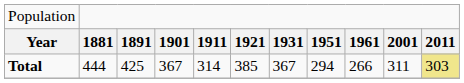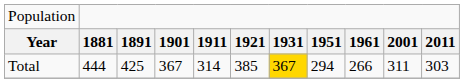row 3 | column 1: bold -> normal
row 3 | column 7: no background -> gold background
row 3 | column 11: khaki background -> no background
